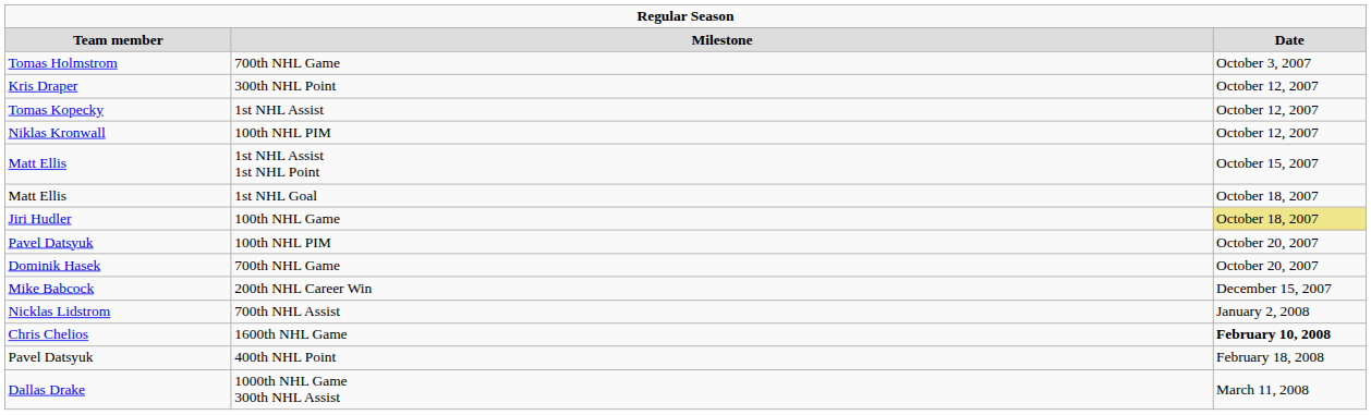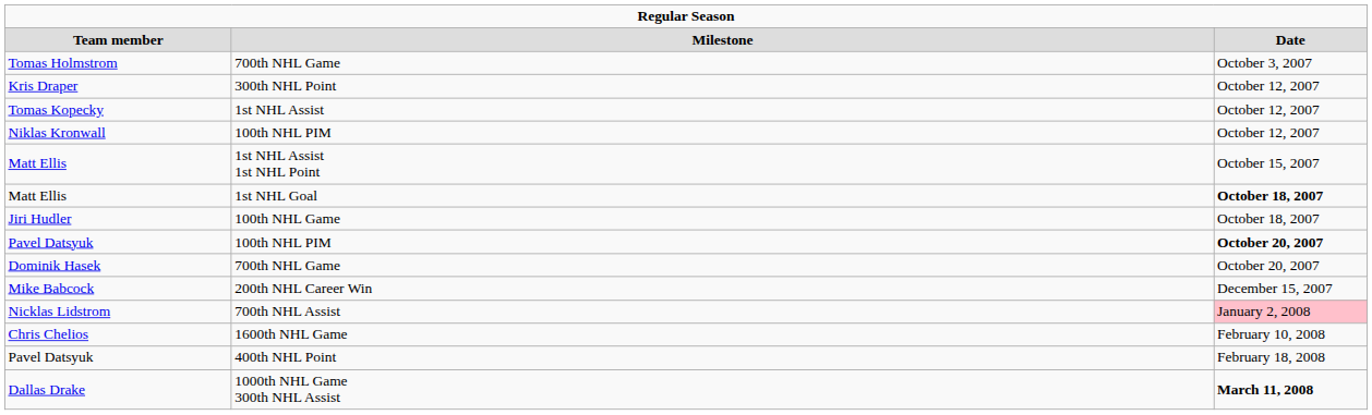Matt Ellis / 1st NHL Goal | column 3: normal -> bold
Jiri Hudler | column 3: khaki background -> no background
Pavel Datsyuk / 100th NHL PIM | column 3: normal -> bold
Nicklas Lidstrom | column 3: no background -> pink background
Chris Chelios | column 3: bold -> normal
Dallas Drake | column 3: normal -> bold
